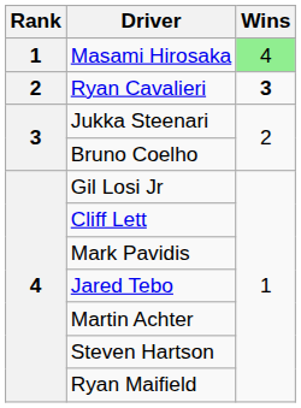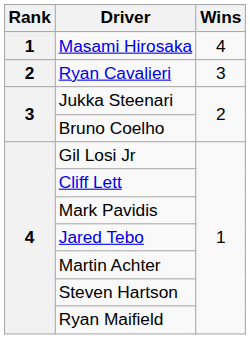Masami Hirosaka | Wins: lightgreen background -> no background
Ryan Cavalieri | Wins: bold -> normal
